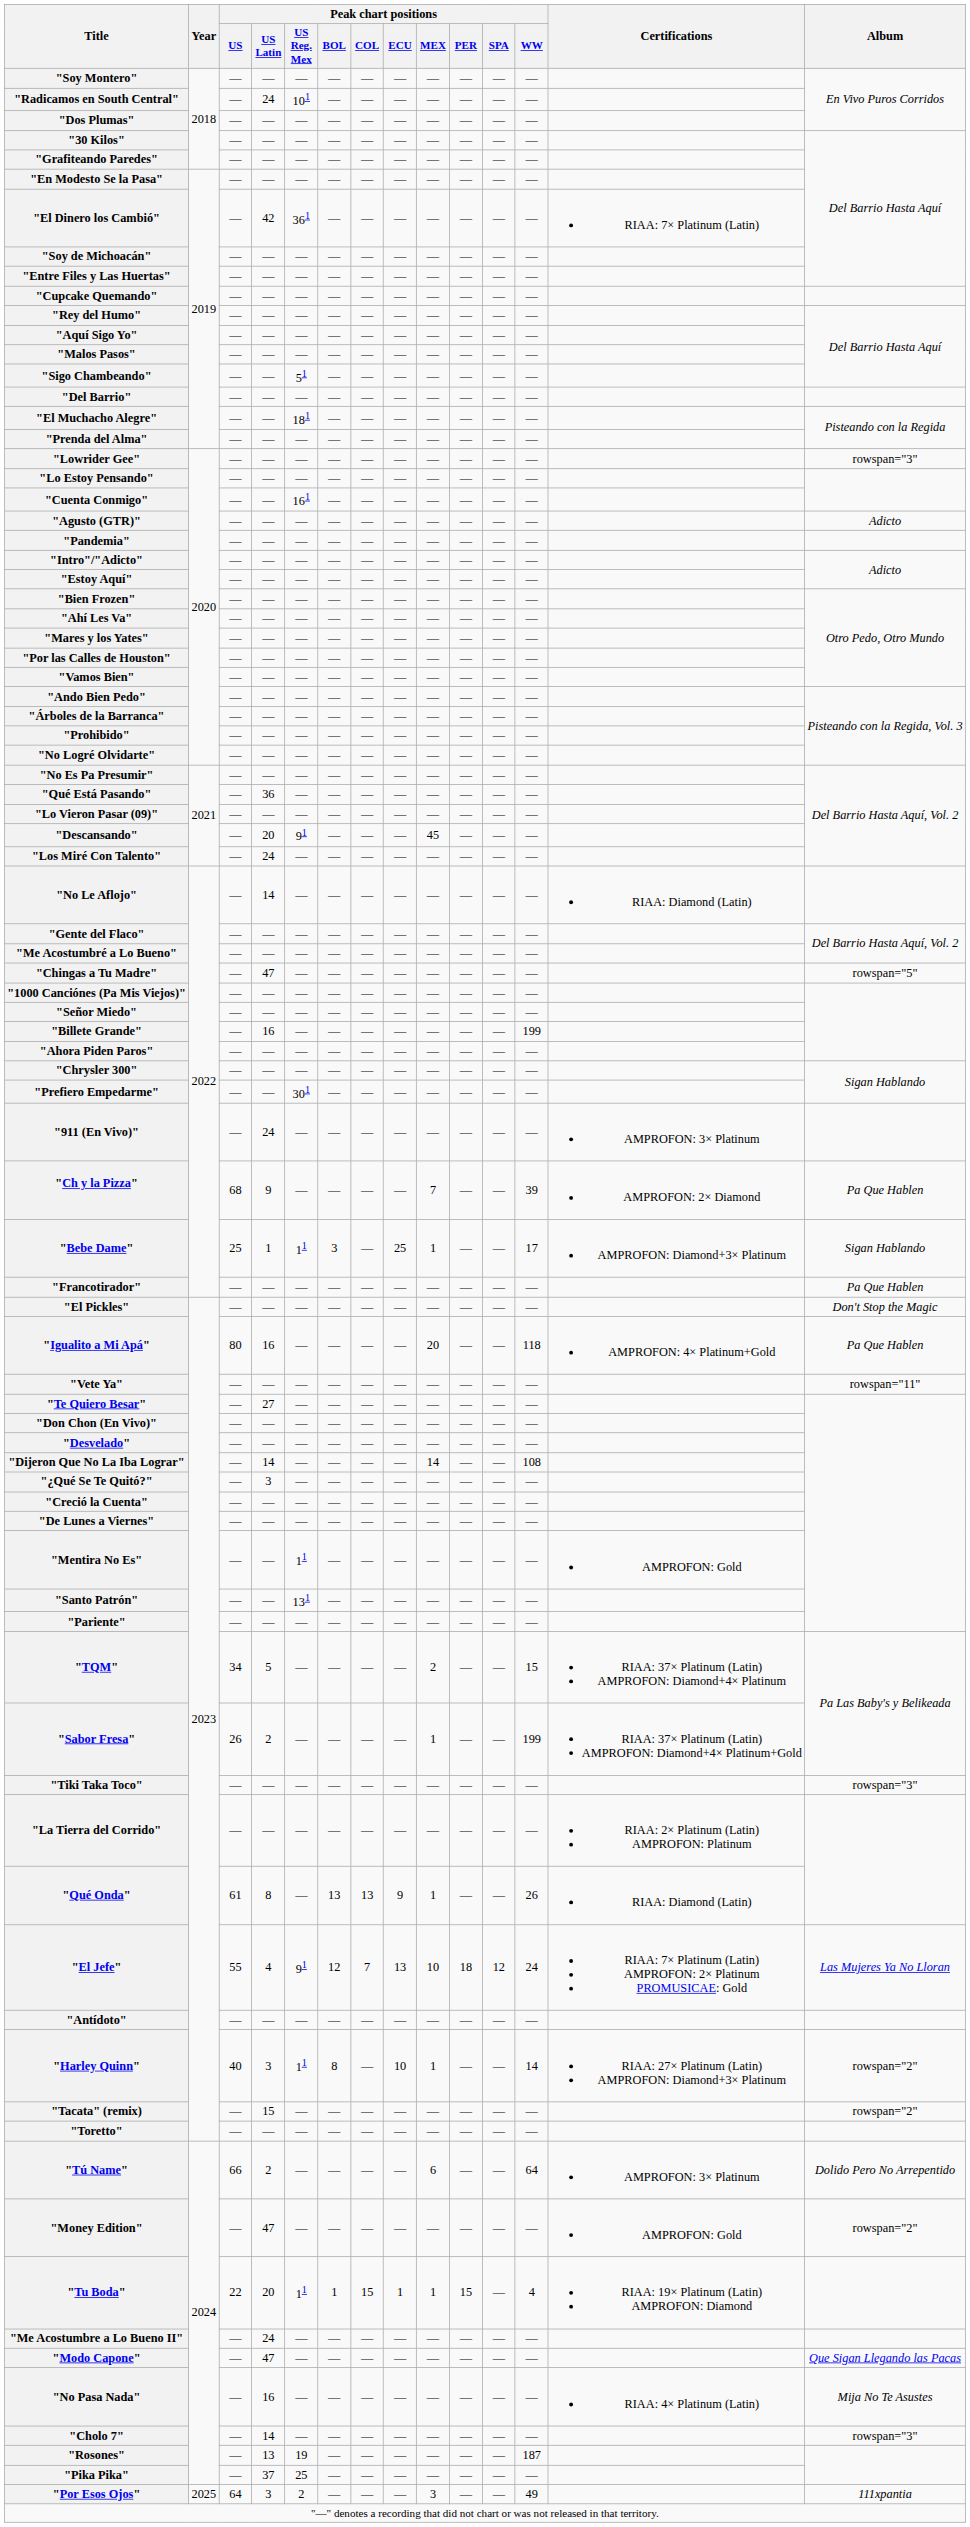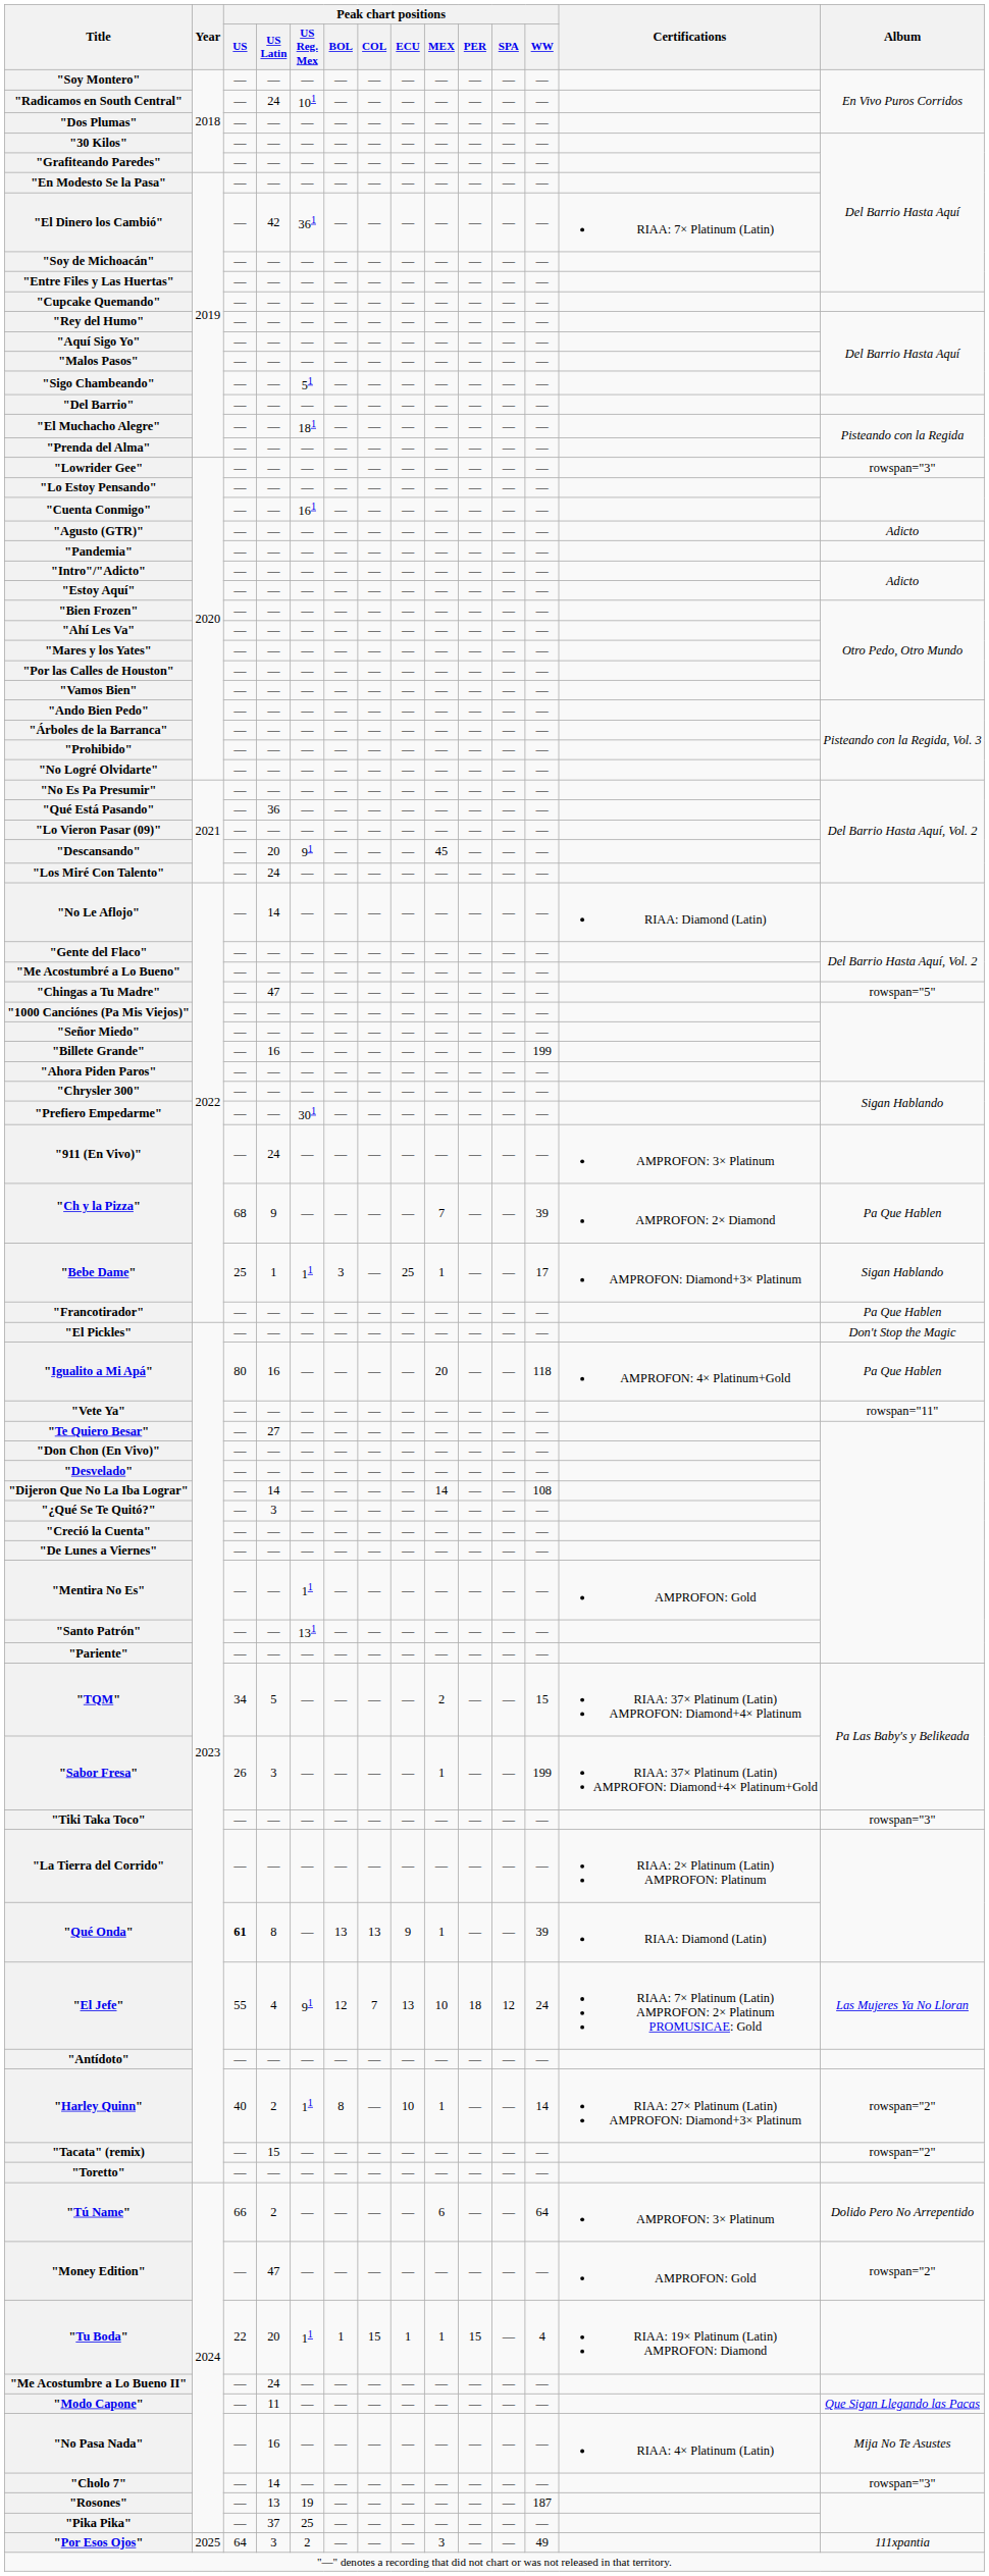"Sabor Fresa" | Peak chart positions / US Latin: 2 -> 3
"Qué Onda" | Peak chart positions / US: normal -> bold
"Qué Onda" | Peak chart positions / WW: 26 -> 39
"Harley Quinn" | Peak chart positions / US Latin: 3 -> 2
"Modo Capone" | Peak chart positions / US Latin: 47 -> 11
